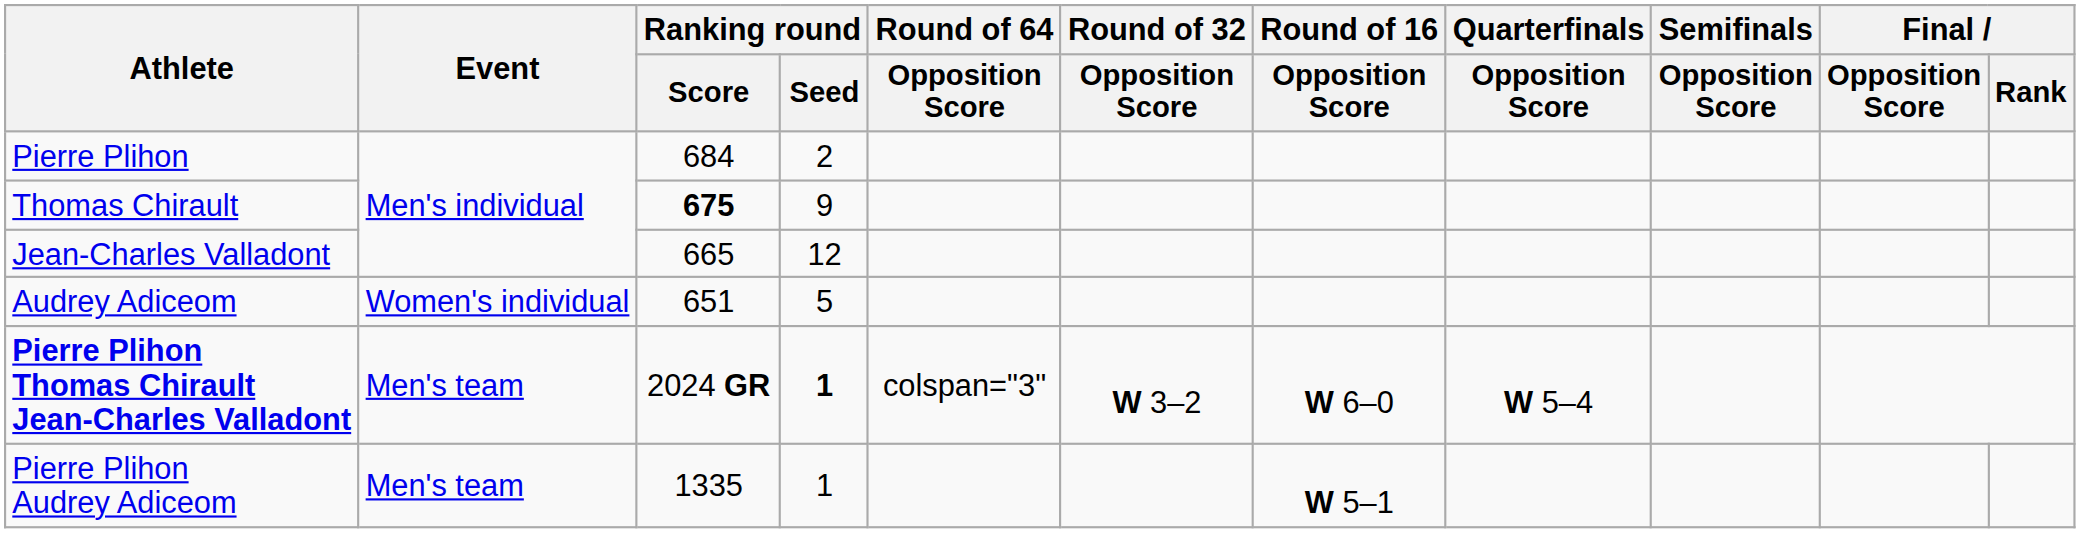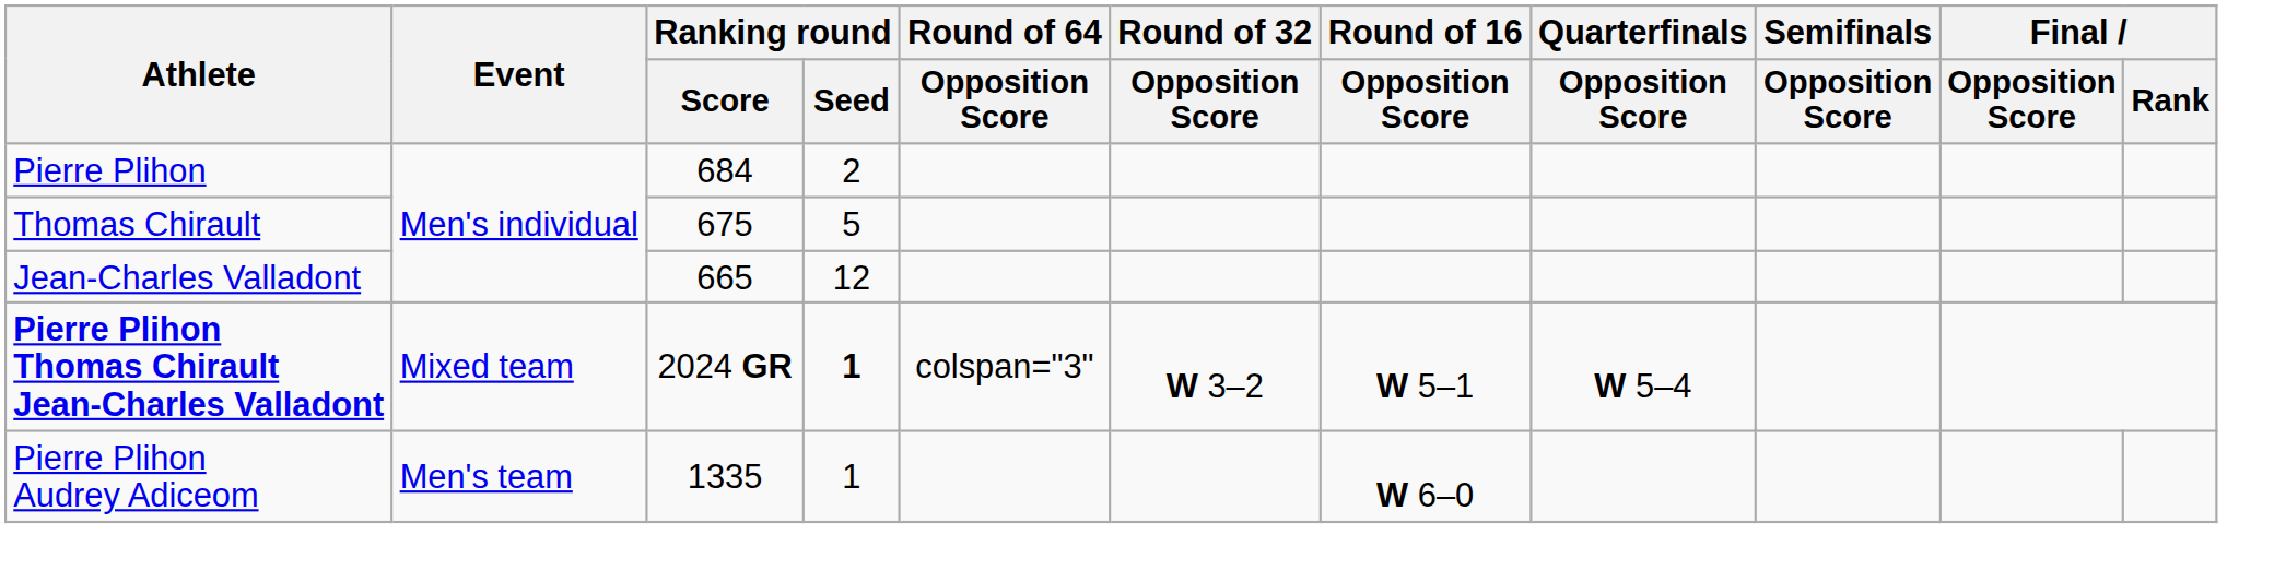Thomas Chirault | Ranking round / Score: bold -> normal
Thomas Chirault | Ranking round / Seed: 9 -> 5
- row: Audrey Adiceom | Women's individual | 651 | 5
Pierre Plihon Thomas Chirault Jean-Charles Valladont | Event: Men's team -> Mixed team
Pierre Plihon Thomas Chirault Jean-Charles Valladont | Round of 16 / Opposition Score: W 6–0 -> W 5–1
Pierre Plihon Audrey Adiceom | Round of 16 / Opposition Score: W 5–1 -> W 6–0
